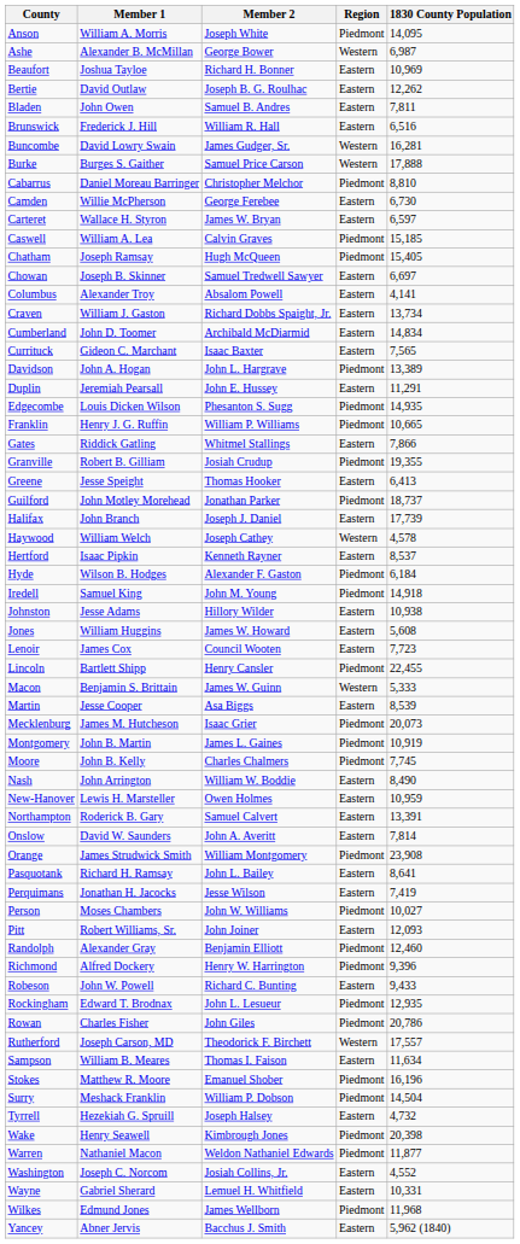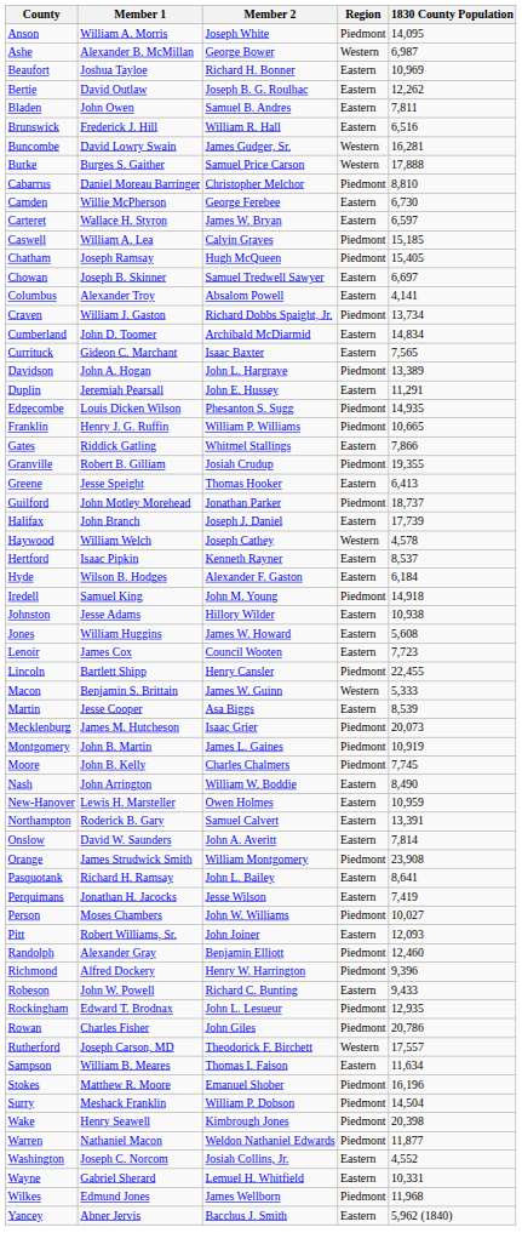Craven | Region: Eastern -> Piedmont
Hyde | Region: Piedmont -> Eastern
- row: Tyrrell | Hezekiah G. Spruill | Joseph Halsey | Eastern | 4,732
